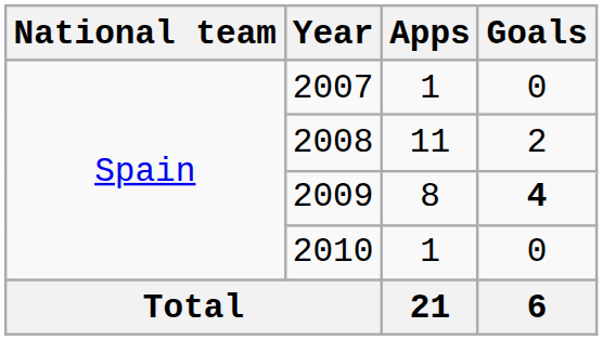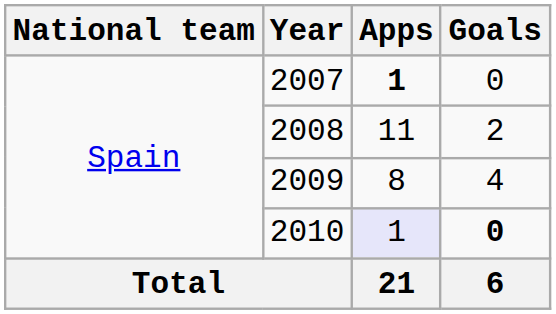2007 | Apps: normal -> bold
2009 | Goals: bold -> normal
2010 | Apps: no background -> lavender background
2010 | Goals: normal -> bold
